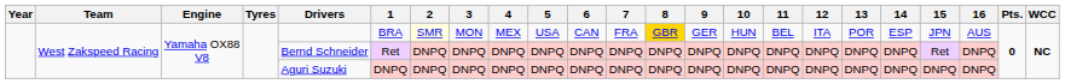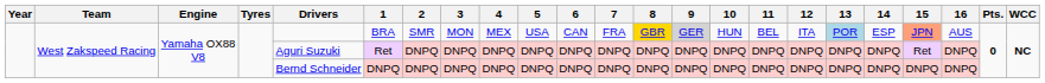row 2 | 2: lightyellow background -> no background
row 2 | 9: no background -> lightgrey background
row 2 | 13: no background -> lightblue background
row 2 | 15: no background -> lightsalmon background
row 3 | Drivers: Bernd Schneider -> Aguri Suzuki
row 4 | Drivers: Aguri Suzuki -> Bernd Schneider
